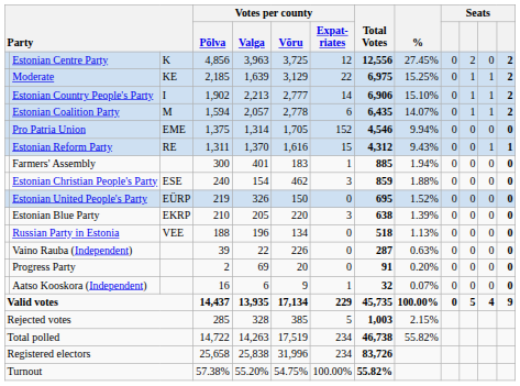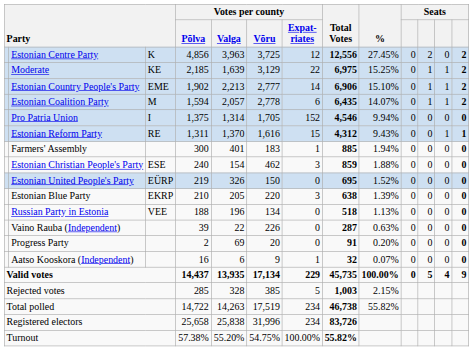Estonian Country People's Party | column 3: I -> EME
Pro Patria Union | column 3: EME -> I
